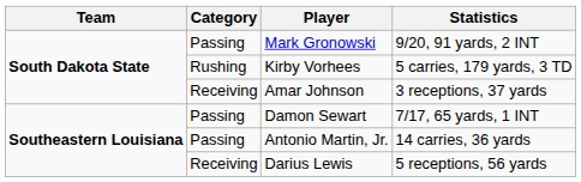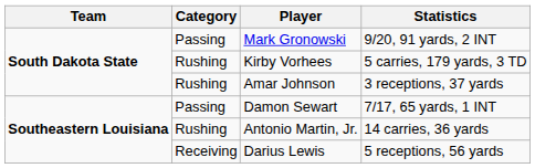Amar Johnson | Category: Receiving -> Rushing
Antonio Martin, Jr. | Category: Passing -> Rushing
